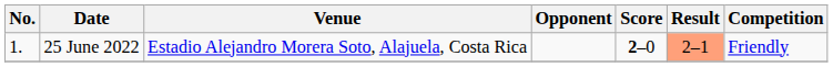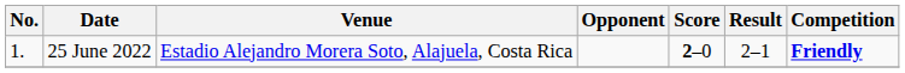25 June 2022 | Result: lightsalmon background -> no background
25 June 2022 | Competition: normal -> bold
